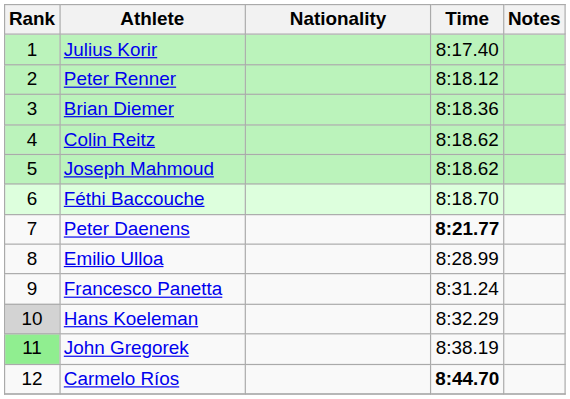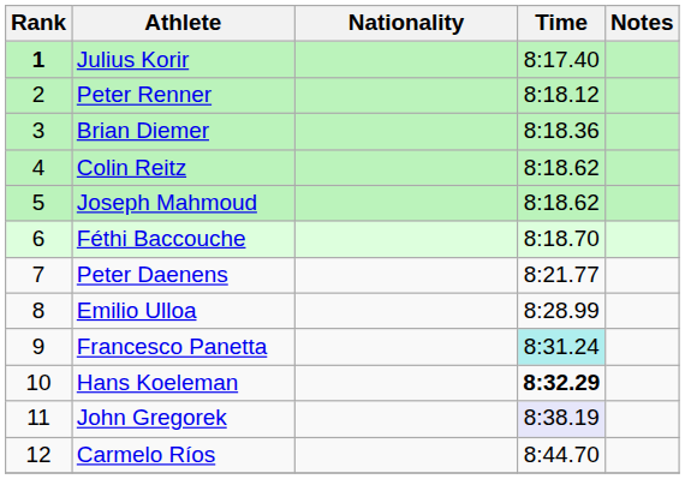Julius Korir | Rank: normal -> bold
Peter Daenens | Time: bold -> normal
Francesco Panetta | Time: no background -> paleturquoise background
Hans Koeleman | Rank: lightgrey background -> no background
Hans Koeleman | Time: normal -> bold
John Gregorek | Rank: lightgreen background -> no background
John Gregorek | Time: no background -> lavender background
Carmelo Ríos | Time: bold -> normal
